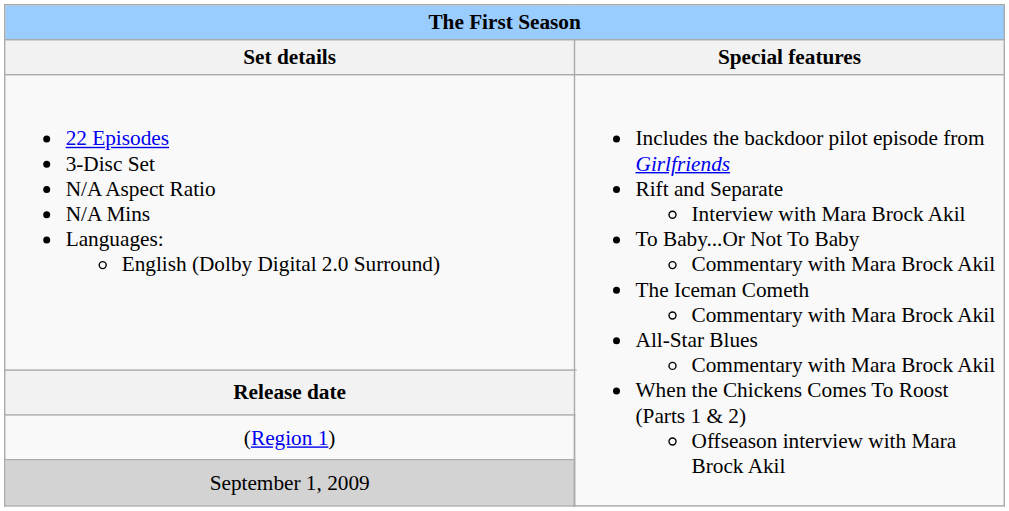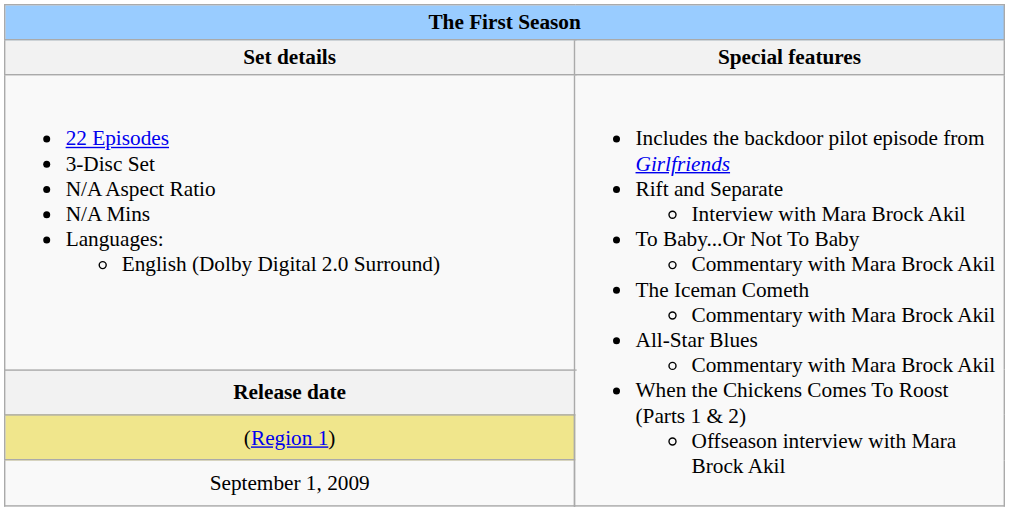(Region 1) | column 1: no background -> khaki background
September 1, 2009 | column 1: lightgrey background -> no background
